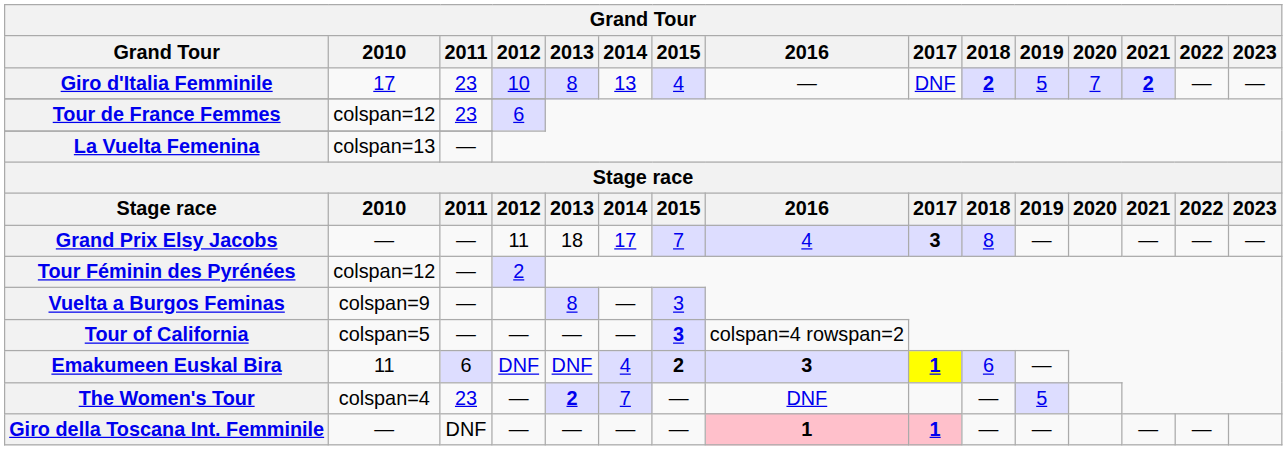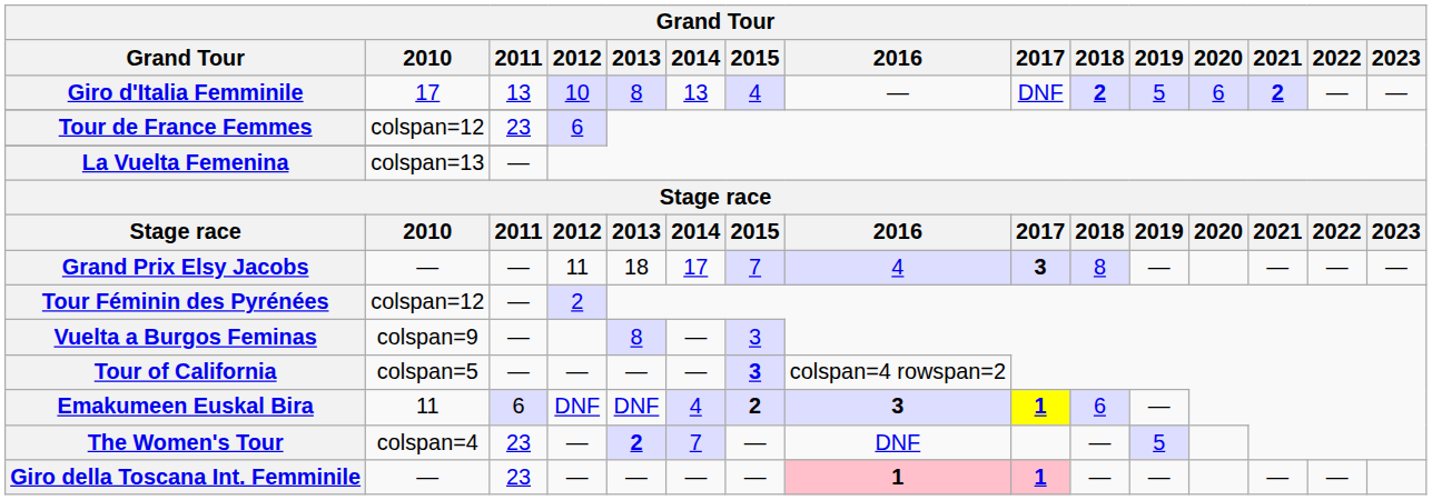Giro d'Italia Femminile | 2011: 23 -> 13
Giro d'Italia Femminile | 2020: 7 -> 6
Giro della Toscana Int. Femminile | 2011: DNF -> 23
